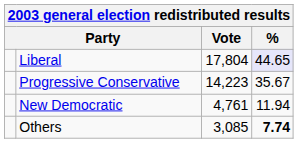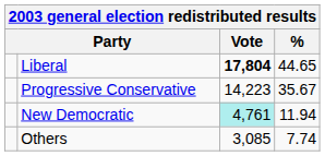Liberal | Vote: normal -> bold
Liberal | %: lavender background -> no background
New Democratic | Vote: no background -> paleturquoise background
Others | %: bold -> normal
